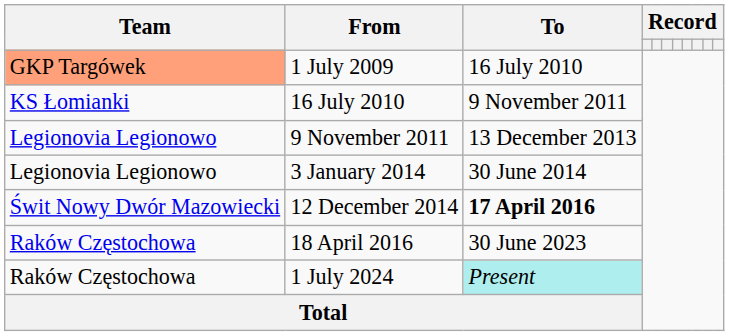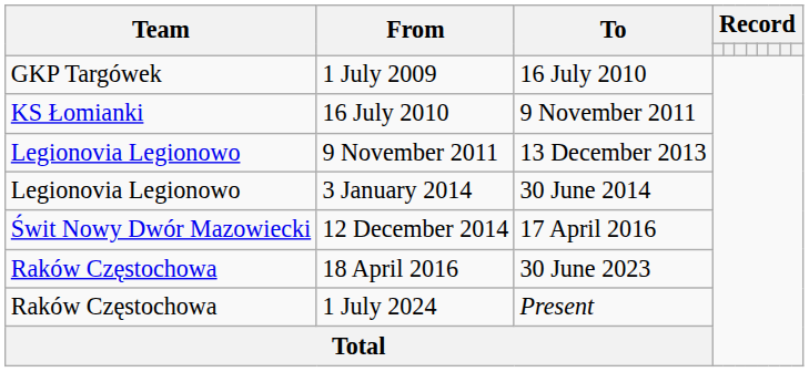1 July 2009 | Team: lightsalmon background -> no background
12 December 2014 | To: bold -> normal
1 July 2024 | To: paleturquoise background -> no background
